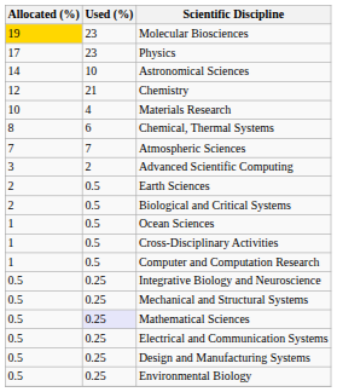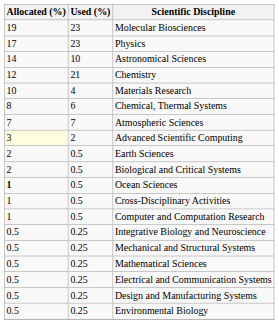Molecular Biosciences | Allocated (%): gold background -> no background
Advanced Scientific Computing | Allocated (%): no background -> lightyellow background
Ocean Sciences | Allocated (%): normal -> bold
Mathematical Sciences | Used (%): lavender background -> no background
